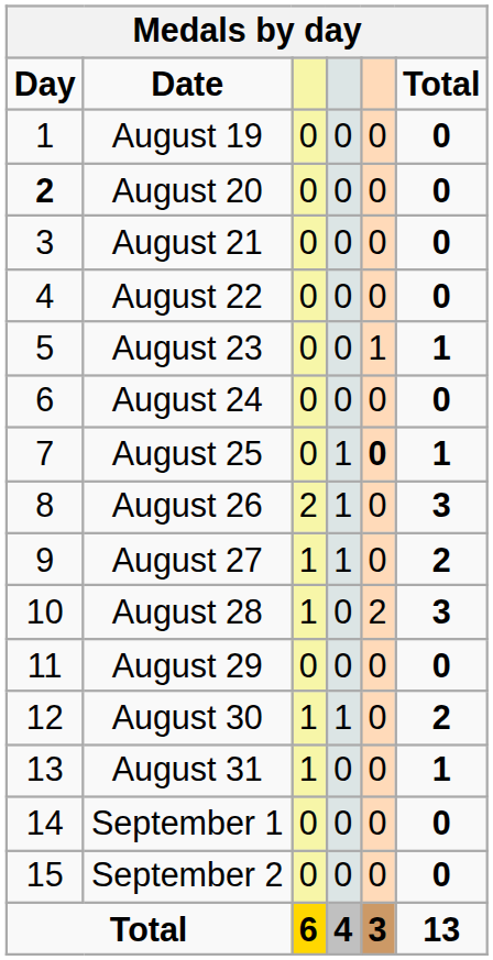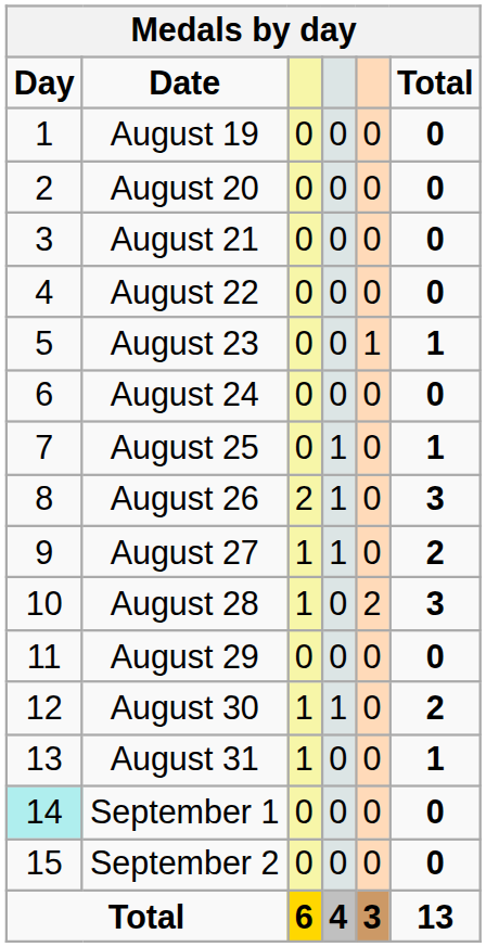August 20 | Day: bold -> normal
August 25 | column 5: bold -> normal
September 1 | Day: no background -> paleturquoise background
